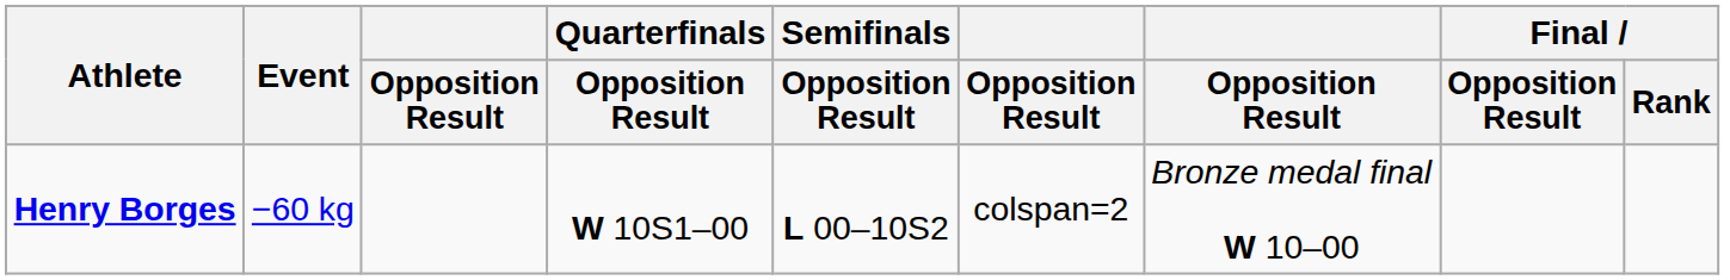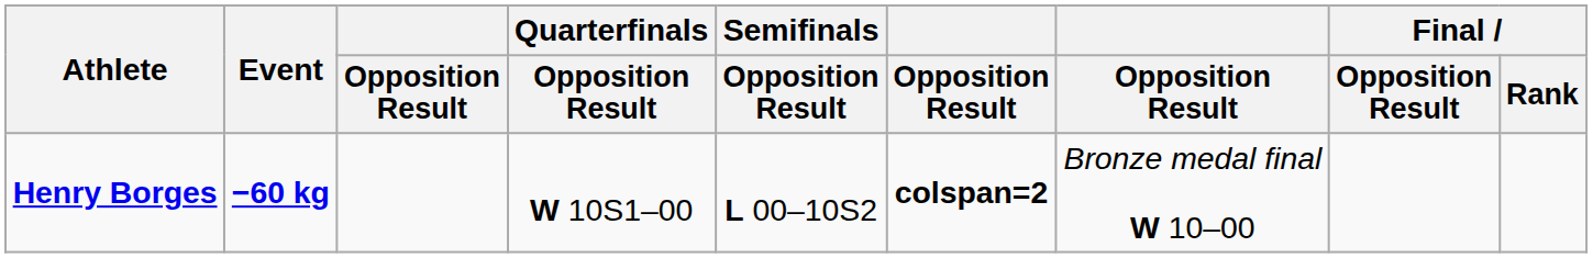Henry Borges | Event: normal -> bold
Henry Borges | column 6: normal -> bold
